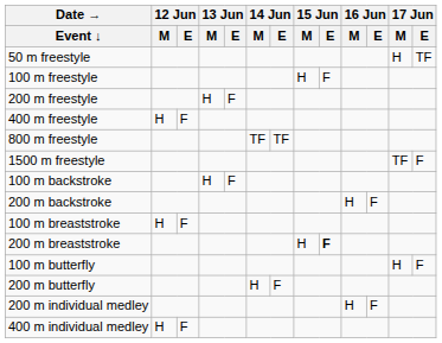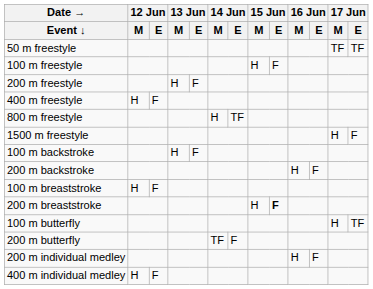50 m freestyle | 17 Jun / M: H -> TF
800 m freestyle | 14 Jun / M: TF -> H
1500 m freestyle | 17 Jun / M: TF -> H
100 m butterfly | 17 Jun / E: F -> TF
200 m butterfly | 14 Jun / M: H -> TF
